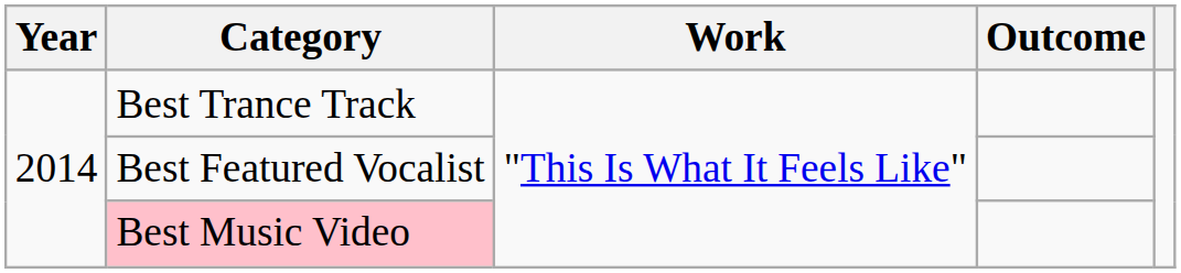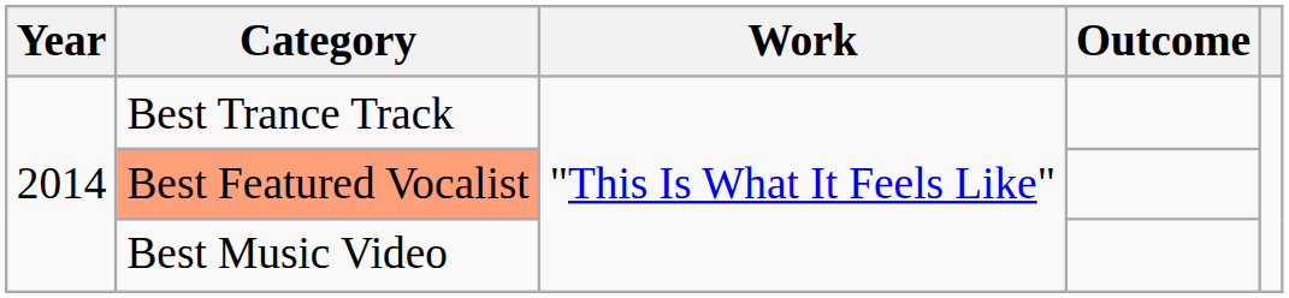Best Featured Vocalist | Category: no background -> lightsalmon background
Best Music Video | Category: pink background -> no background
